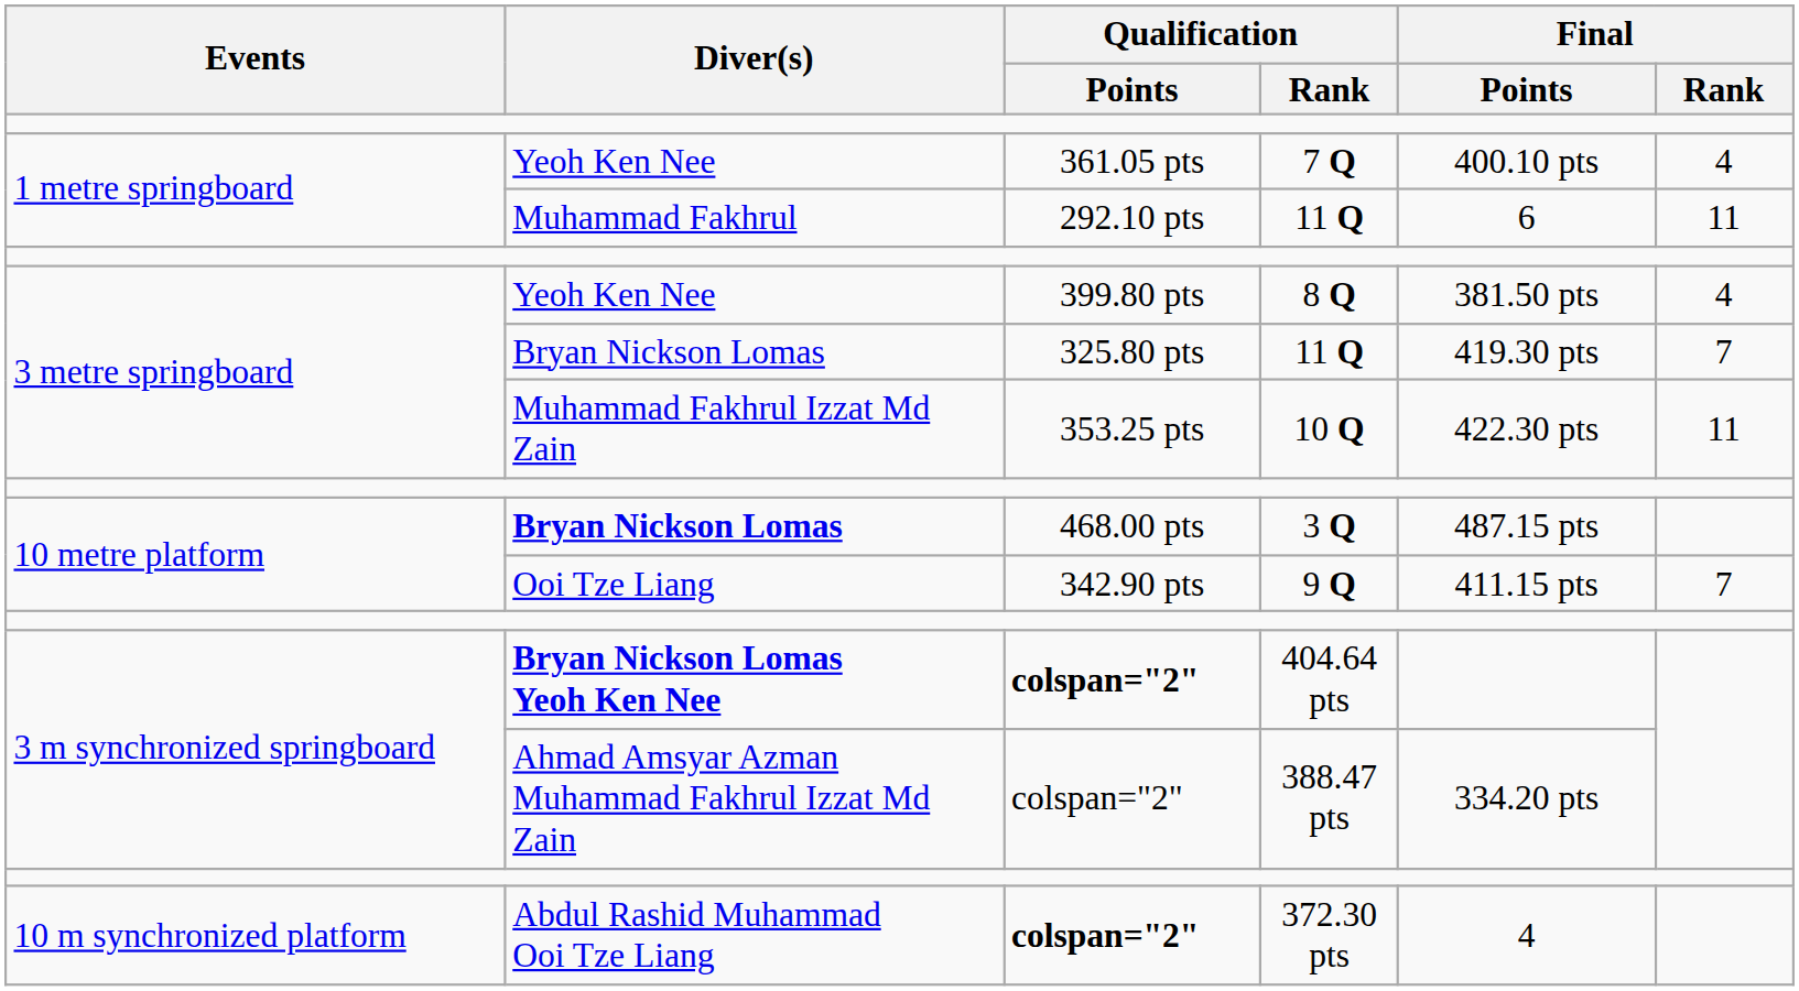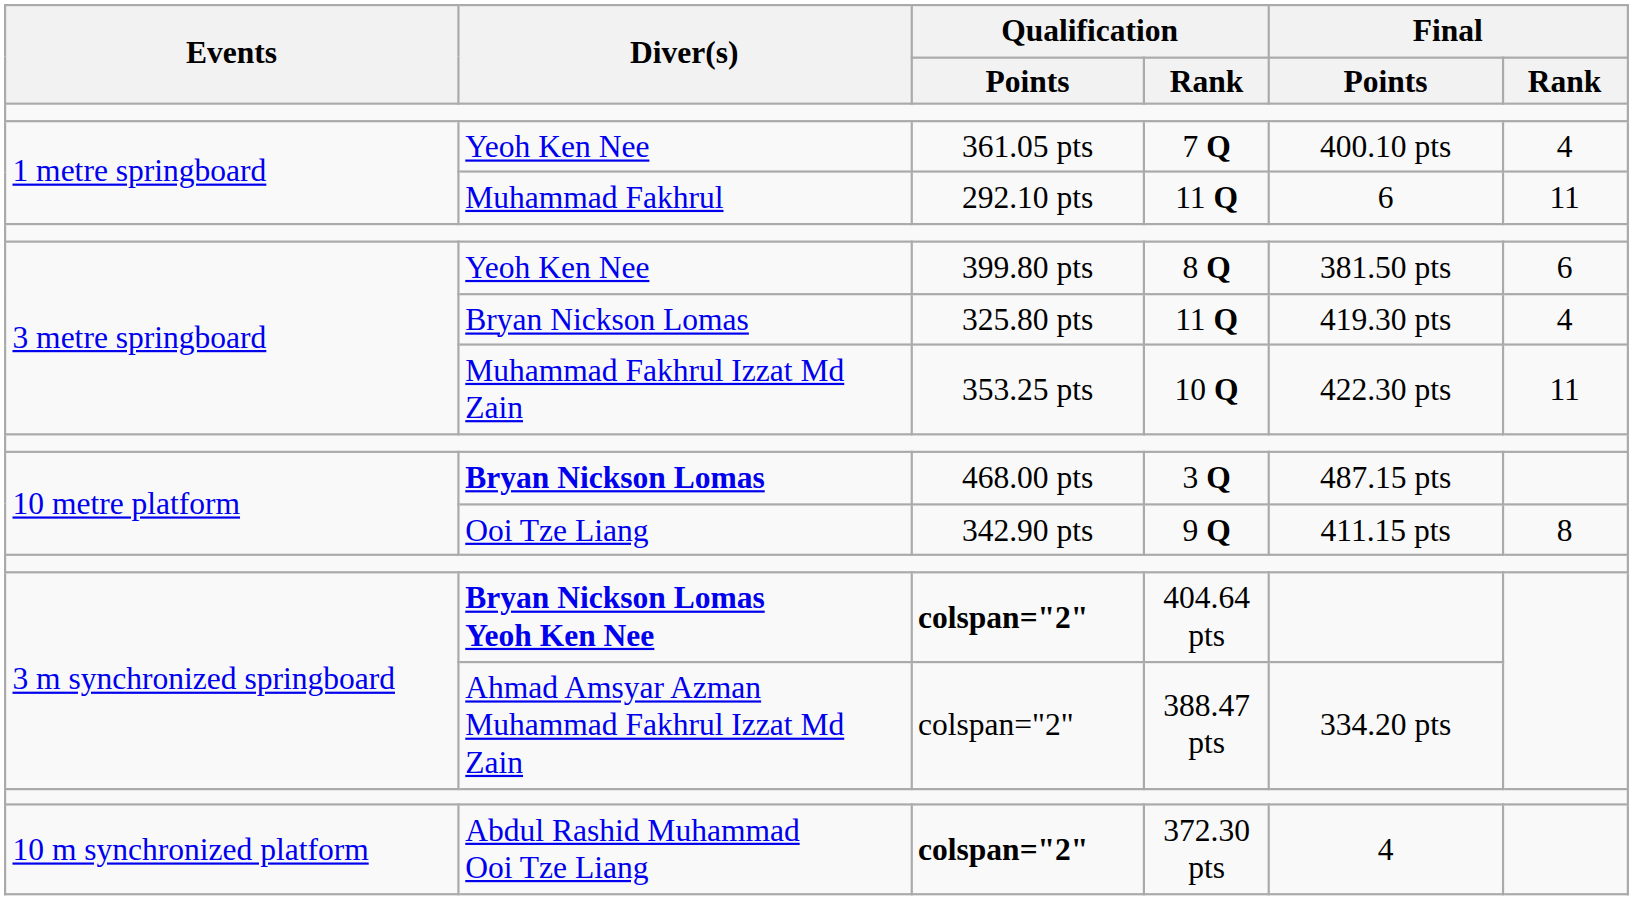8 Q | Final / Rank: 4 -> 6
Bryan Nickson Lomas / 11 Q | Final / Rank: 7 -> 4
9 Q | Final / Rank: 7 -> 8
